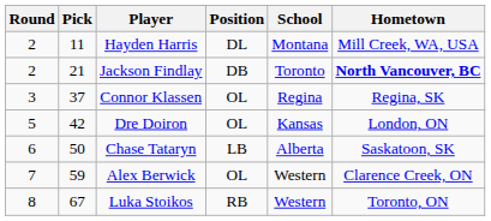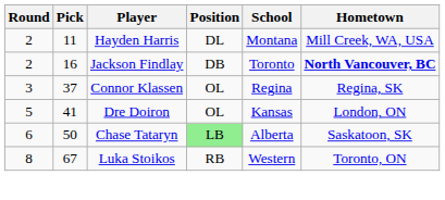Jackson Findlay | Pick: 21 -> 16
Dre Doiron | Pick: 42 -> 41
Chase Tataryn | Position: no background -> lightgreen background
- row: 7 | 59 | Alex Berwick | OL | Western | Clarence Creek, ON
